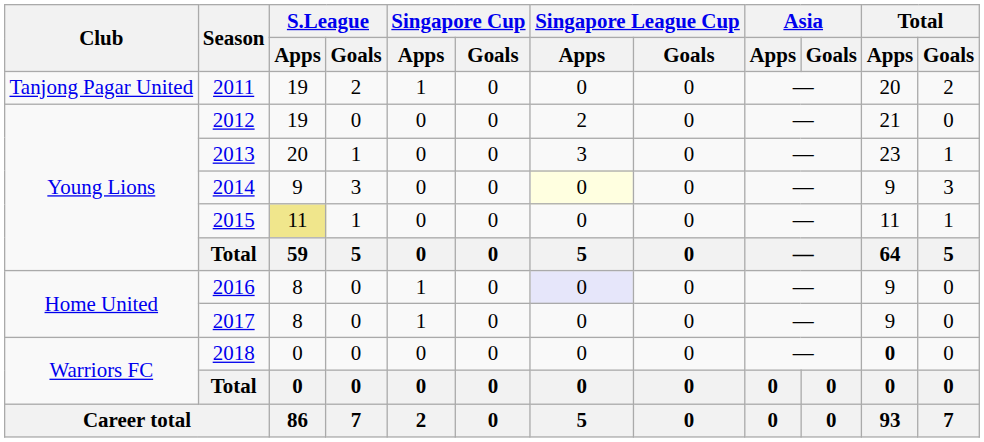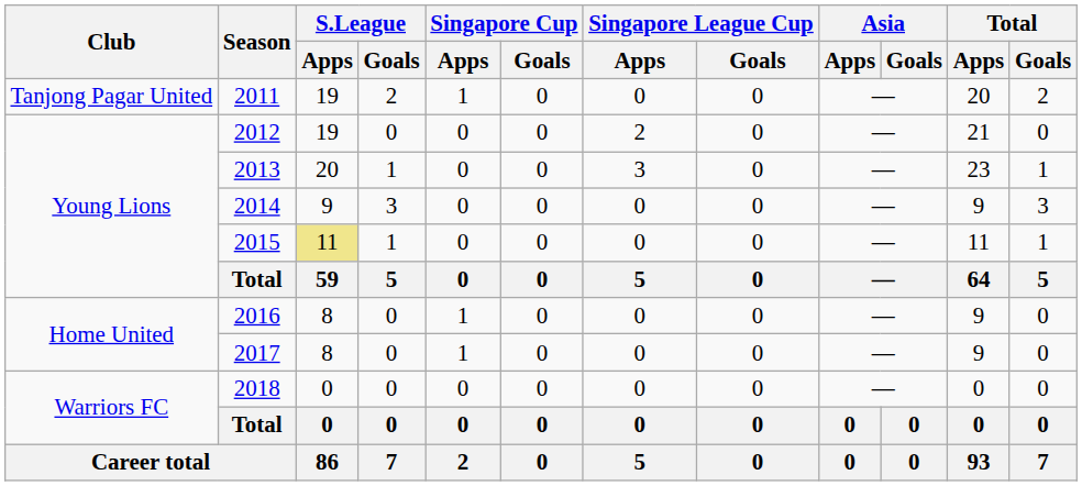2014 | Singapore League Cup / Apps: lightyellow background -> no background
2016 | Singapore League Cup / Apps: lavender background -> no background
2018 | Total / Apps: bold -> normal
